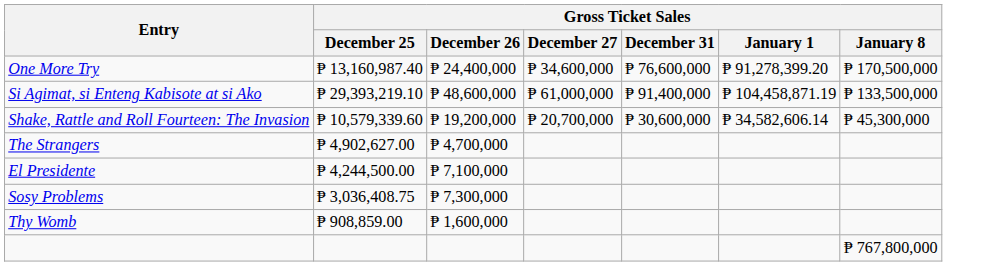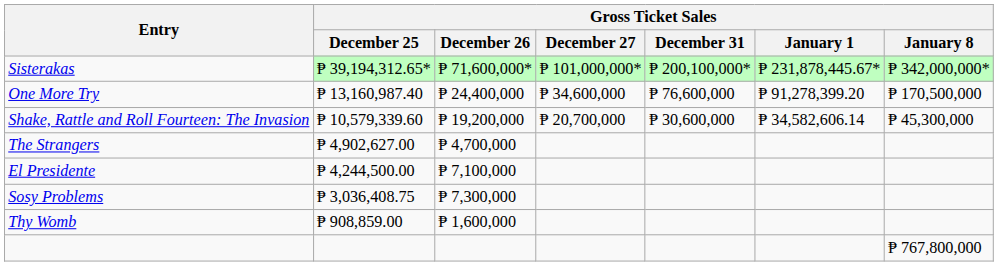+ row: Sisterakas | ₱ 39,194,312.65* | ₱ 71,600,000* | ₱ 101,000,000* | ₱ 200,100,000* | ₱ 231,878,445.67* | ₱ 342,000,000*
- row: Si Agimat, si Enteng Kabisote at si Ako | ₱ 29,393,219.10 | ₱ 48,600,000 | ₱ 61,000,000 | ₱ 91,400,000 | ₱ 104,458,871.19 | ₱ 133,500,000
